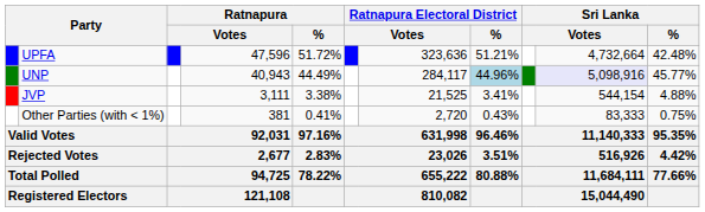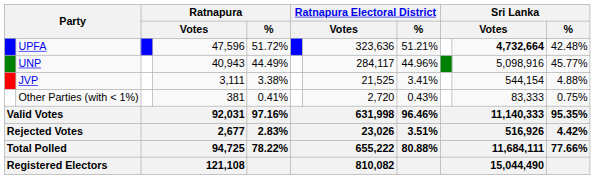UPFA | column 10: normal -> bold
UNP | Ratnapura Electoral District / %: lightblue background -> no background
UNP | column 10: lavender background -> no background
